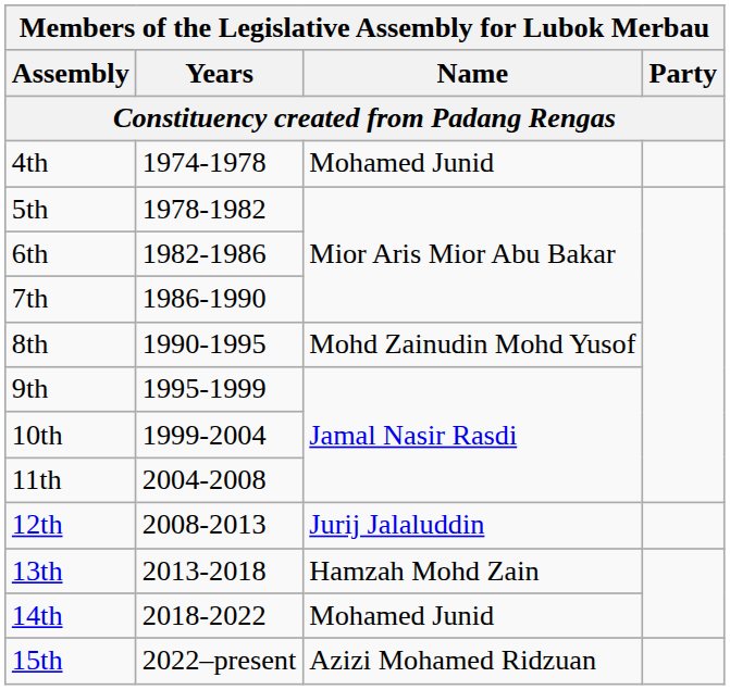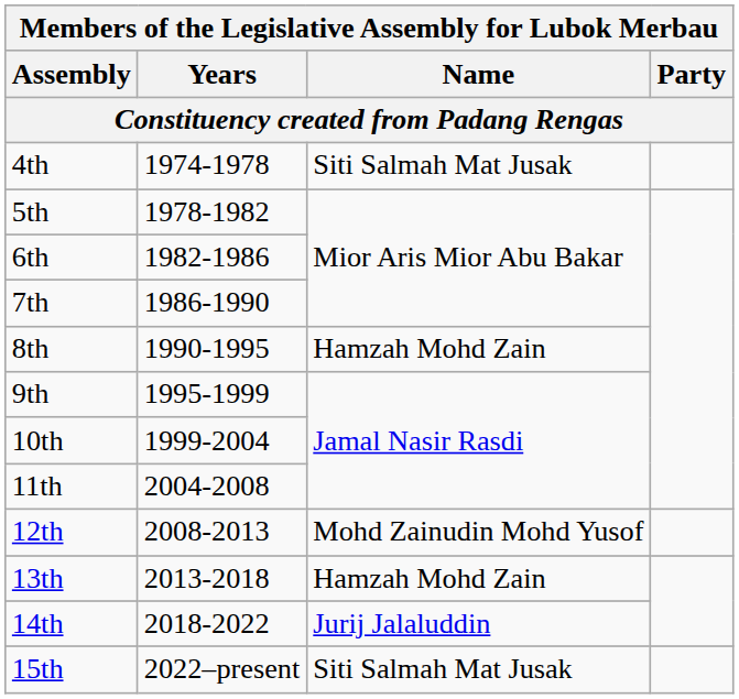4th | Name: Mohamed Junid -> Siti Salmah Mat Jusak
8th | Name: Mohd Zainudin Mohd Yusof -> Hamzah Mohd Zain
12th | Name: Jurij Jalaluddin -> Mohd Zainudin Mohd Yusof
14th | Name: Mohamed Junid -> Jurij Jalaluddin
15th | Name: Azizi Mohamed Ridzuan -> Siti Salmah Mat Jusak
